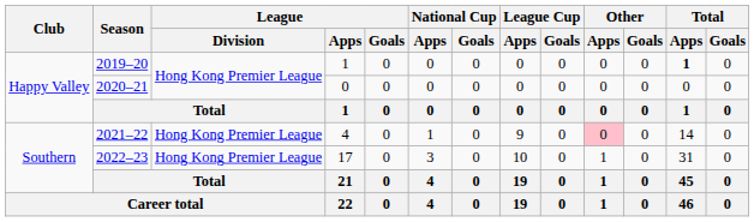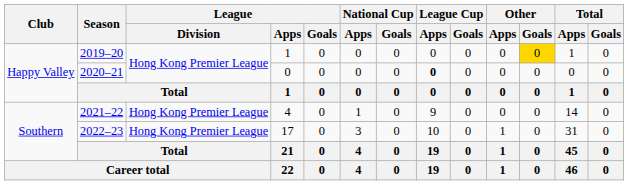2019–20 | Other / Goals: no background -> gold background
2019–20 | Total / Apps: bold -> normal
2020–21 | League Cup / Apps: normal -> bold
2021–22 | Other / Apps: pink background -> no background
